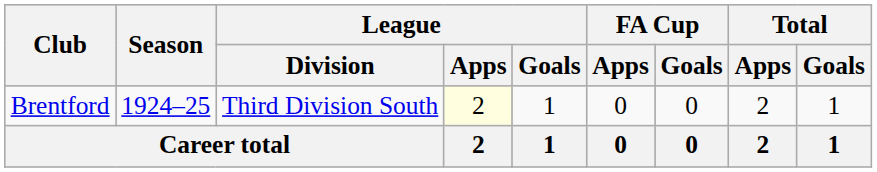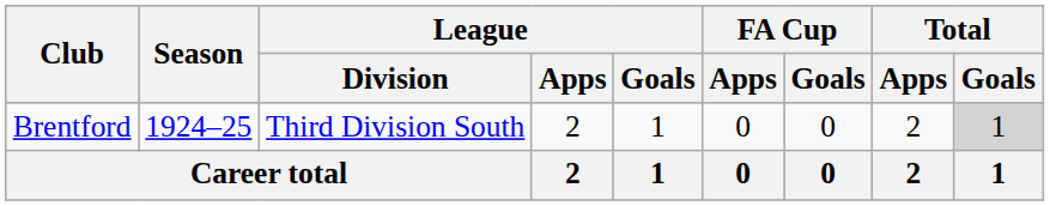Brentford | League / Apps: lightyellow background -> no background
Brentford | Total / Goals: no background -> lightgrey background
